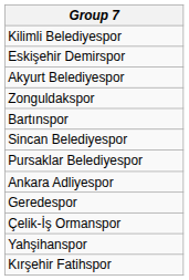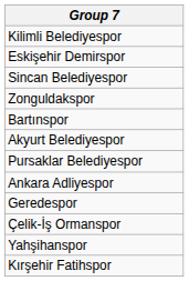row 4 | column 1: Akyurt Belediyespor -> Sincan Belediyespor
row 7 | column 1: Sincan Belediyespor -> Akyurt Belediyespor
